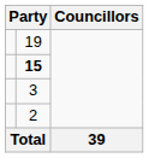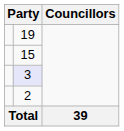15 | column 2: bold -> normal
3 | column 2: no background -> lavender background
